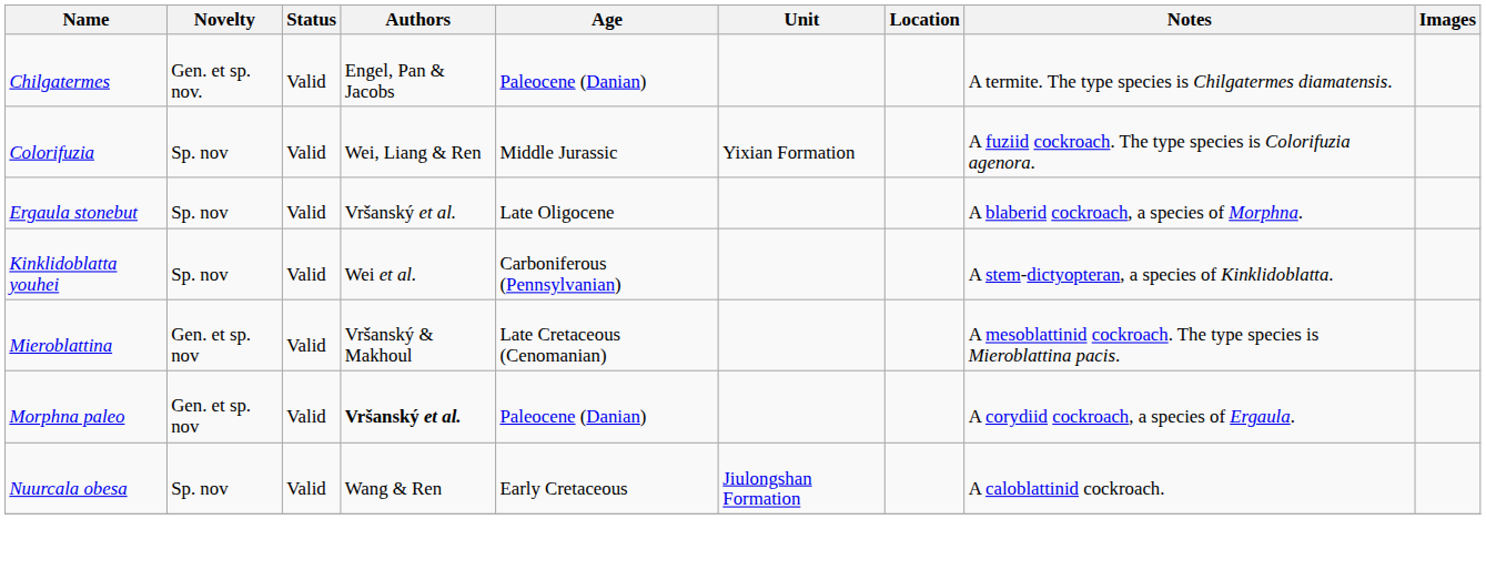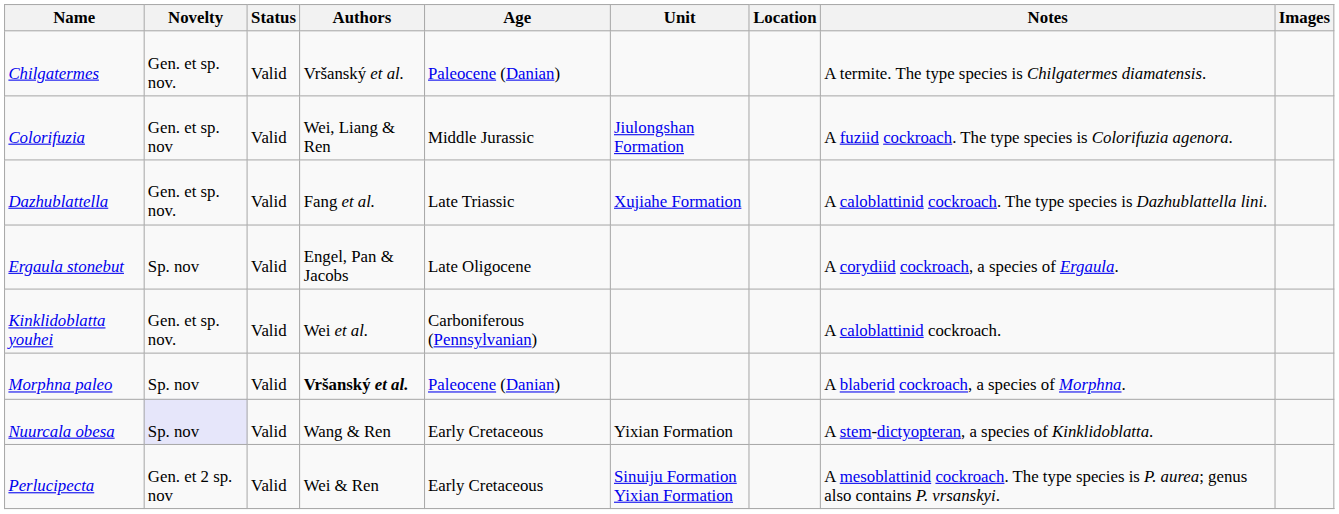Chilgatermes | Authors: Engel, Pan & Jacobs -> Vršanský et al.
Colorifuzia | Novelty: Sp. nov -> Gen. et sp. nov
Colorifuzia | Unit: Yixian Formation -> Jiulongshan Formation
+ row: Dazhublattella | Gen. et sp. nov. | Valid | Fang et al. | Late Triassic | Xujiahe Formation | A caloblattinid cockroach. The type species is Dazhublattella lini.
Ergaula stonebut | Authors: Vršanský et al. -> Engel, Pan & Jacobs
Ergaula stonebut | Notes: A blaberid cockroach, a species of Morphna. -> A corydiid cockroach, a species of Ergaula.
Kinklidoblatta youhei | Novelty: Sp. nov -> Gen. et sp. nov.
Kinklidoblatta youhei | Notes: A stem-dictyopteran, a species of Kinklidoblatta. -> A caloblattinid cockroach.
- row: Mieroblattina | Gen. et sp. nov | Valid | Vršanský & Makhoul | Late Cretaceous (Cenomanian) | A mesoblattinid cockroach. The type species is Mieroblattina pacis.
Morphna paleo | Novelty: Gen. et sp. nov -> Sp. nov
Morphna paleo | Notes: A corydiid cockroach, a species of Ergaula. -> A blaberid cockroach, a species of Morphna.
Nuurcala obesa | Novelty: no background -> lavender background
Nuurcala obesa | Unit: Jiulongshan Formation -> Yixian Formation
Nuurcala obesa | Notes: A caloblattinid cockroach. -> A stem-dictyopteran, a species of Kinklidoblatta.
+ row: Perlucipecta | Gen. et 2 sp. nov | Valid | Wei & Ren | Early Cretaceous | Sinuiju Formation Yixian Formation | A mesoblattinid cockroach. The type species is P. aurea; genus also contains P. vrsanskyi.
